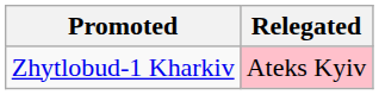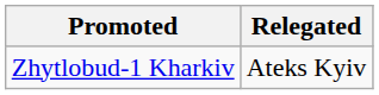Zhytlobud-1 Kharkiv | Relegated: pink background -> no background
